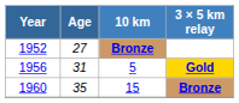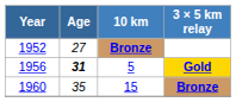Gold | Age: normal -> bold
